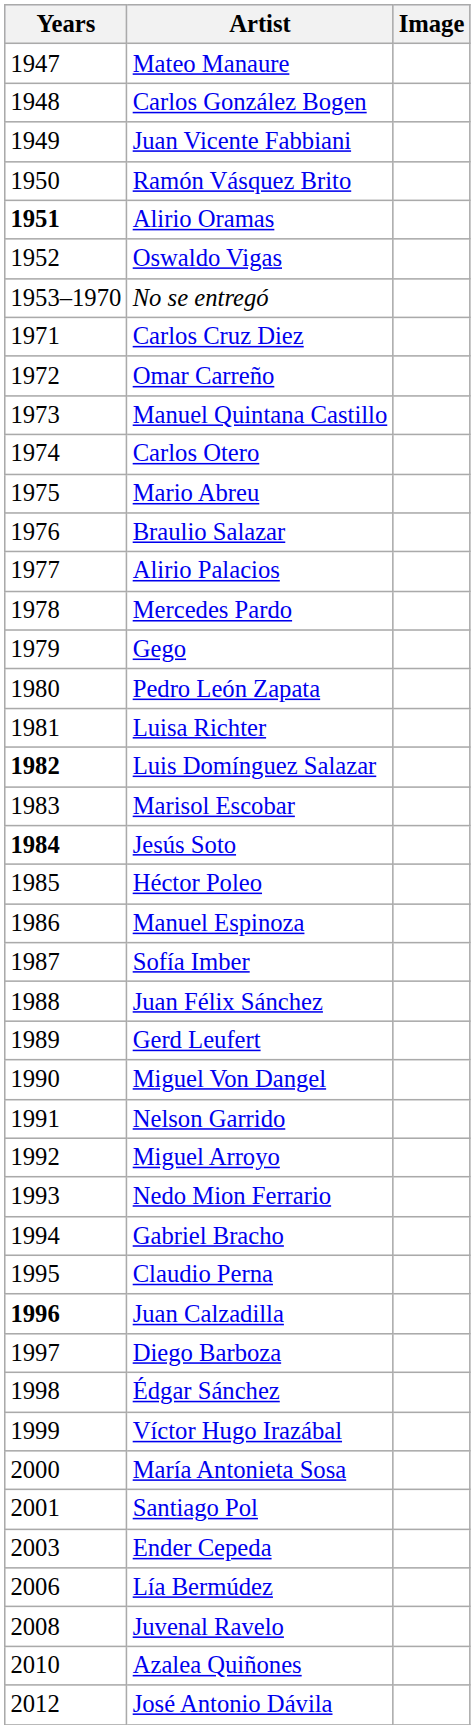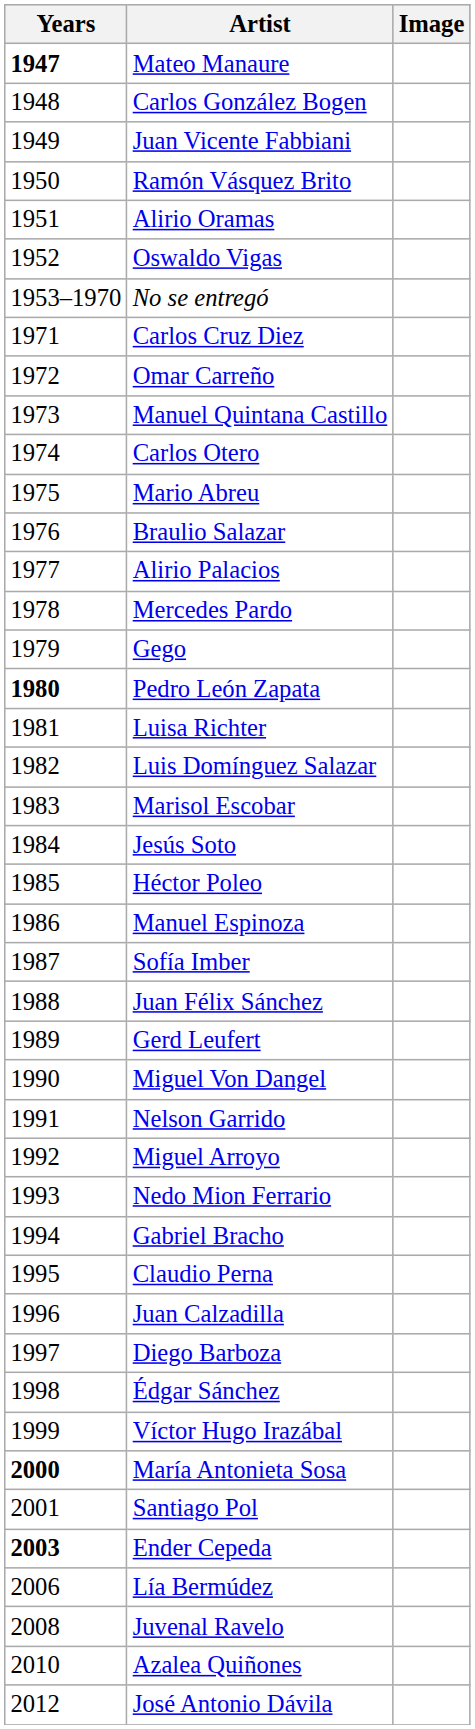Mateo Manaure | Years: normal -> bold
Alirio Oramas | Years: bold -> normal
Pedro León Zapata | Years: normal -> bold
Luis Domínguez Salazar | Years: bold -> normal
Jesús Soto | Years: bold -> normal
Juan Calzadilla | Years: bold -> normal
María Antonieta Sosa | Years: normal -> bold
Ender Cepeda | Years: normal -> bold
